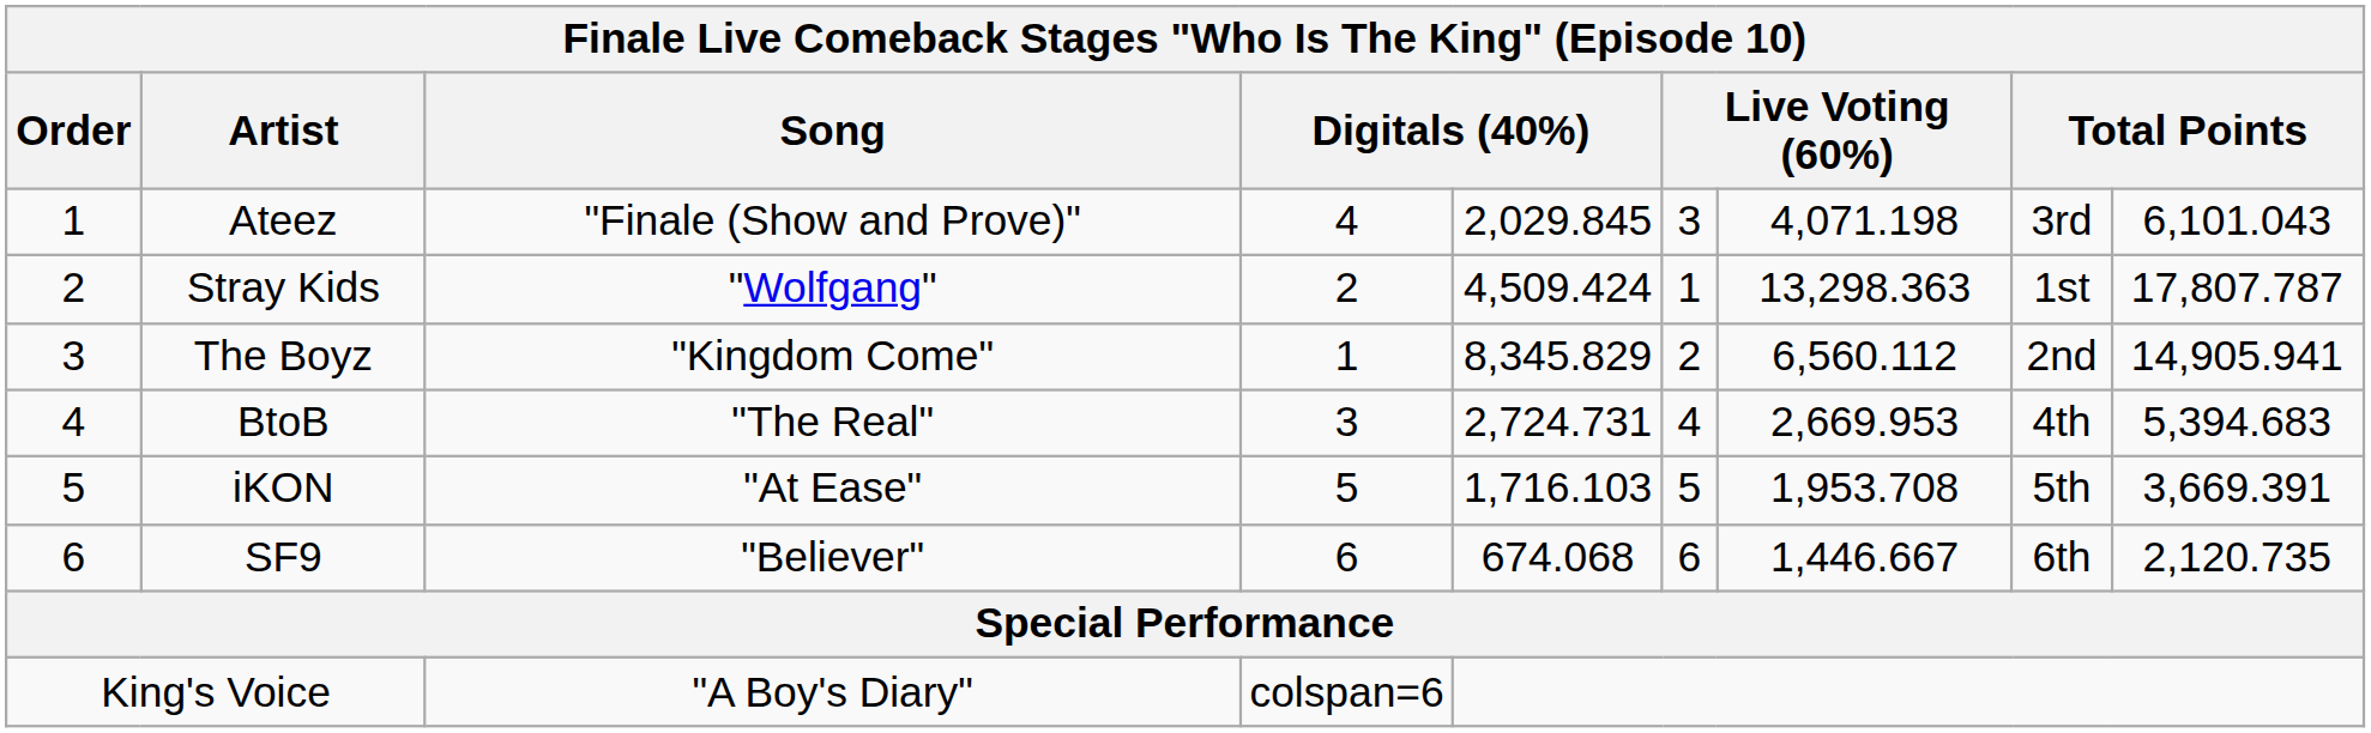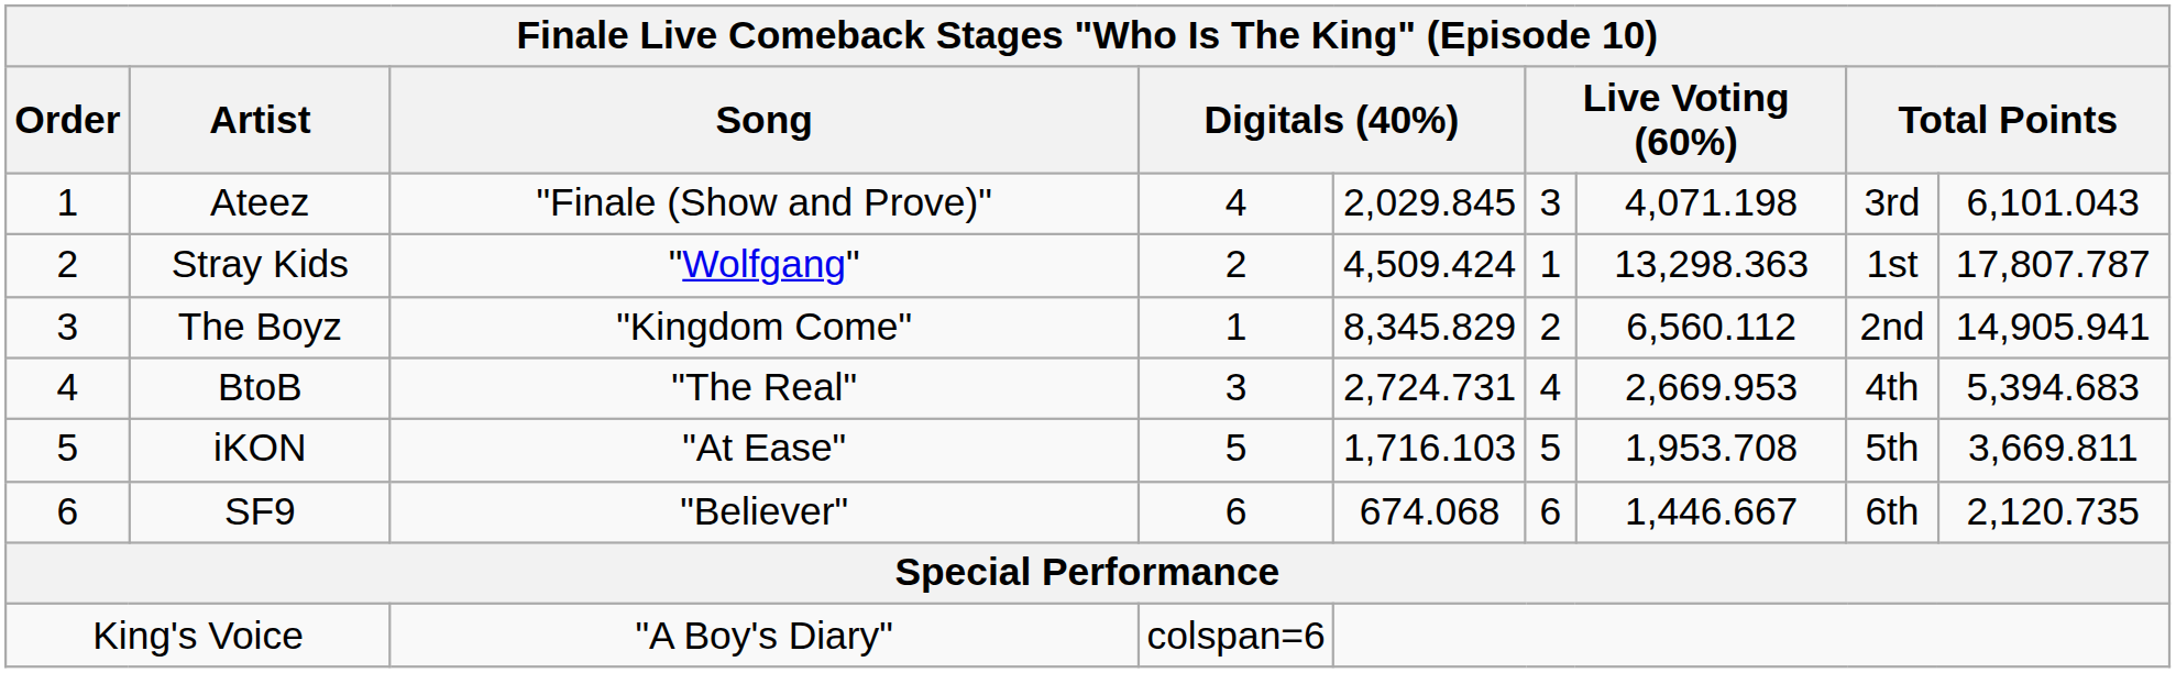iKON | column 9: 3,669.391 -> 3,669.811
